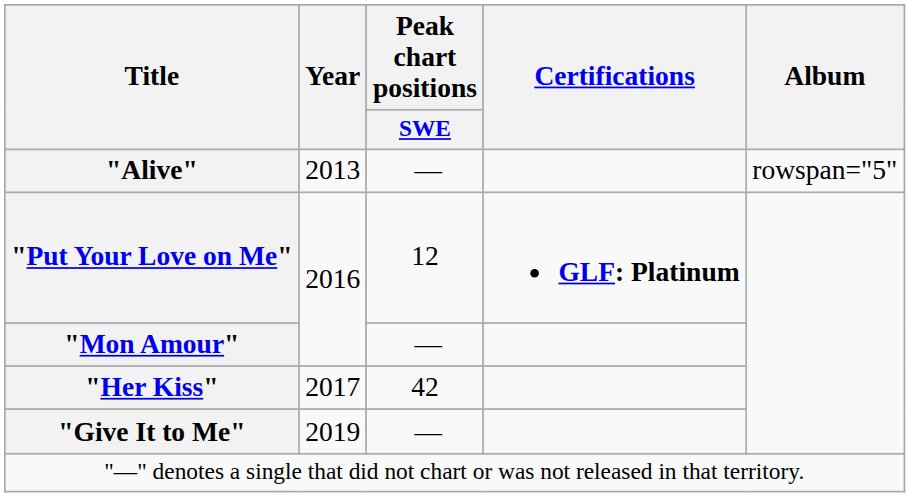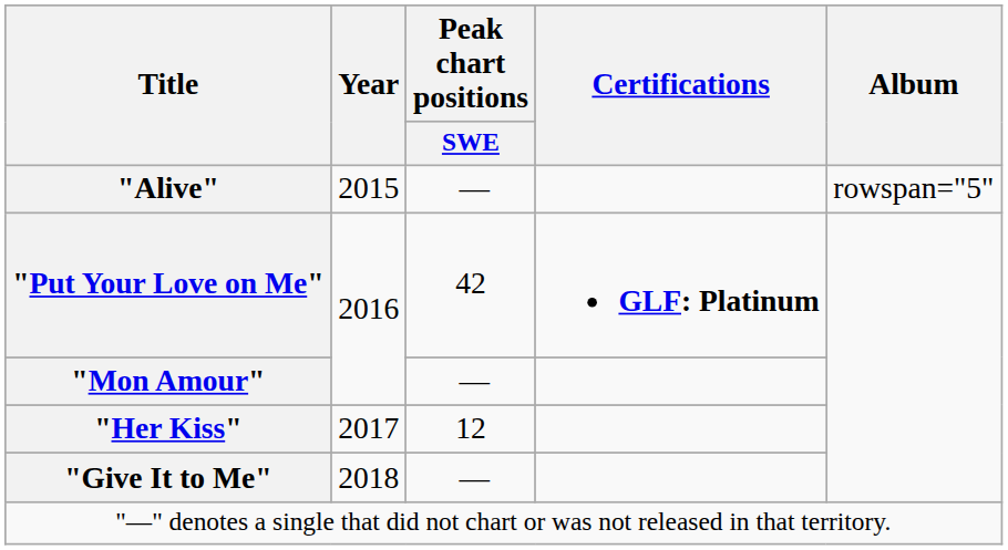"Alive" | Year: 2013 -> 2015
"Put Your Love on Me" | Peak chart positions / SWE: 12 -> 42
"Her Kiss" | Peak chart positions / SWE: 42 -> 12
"Give It to Me" | Year: 2019 -> 2018
